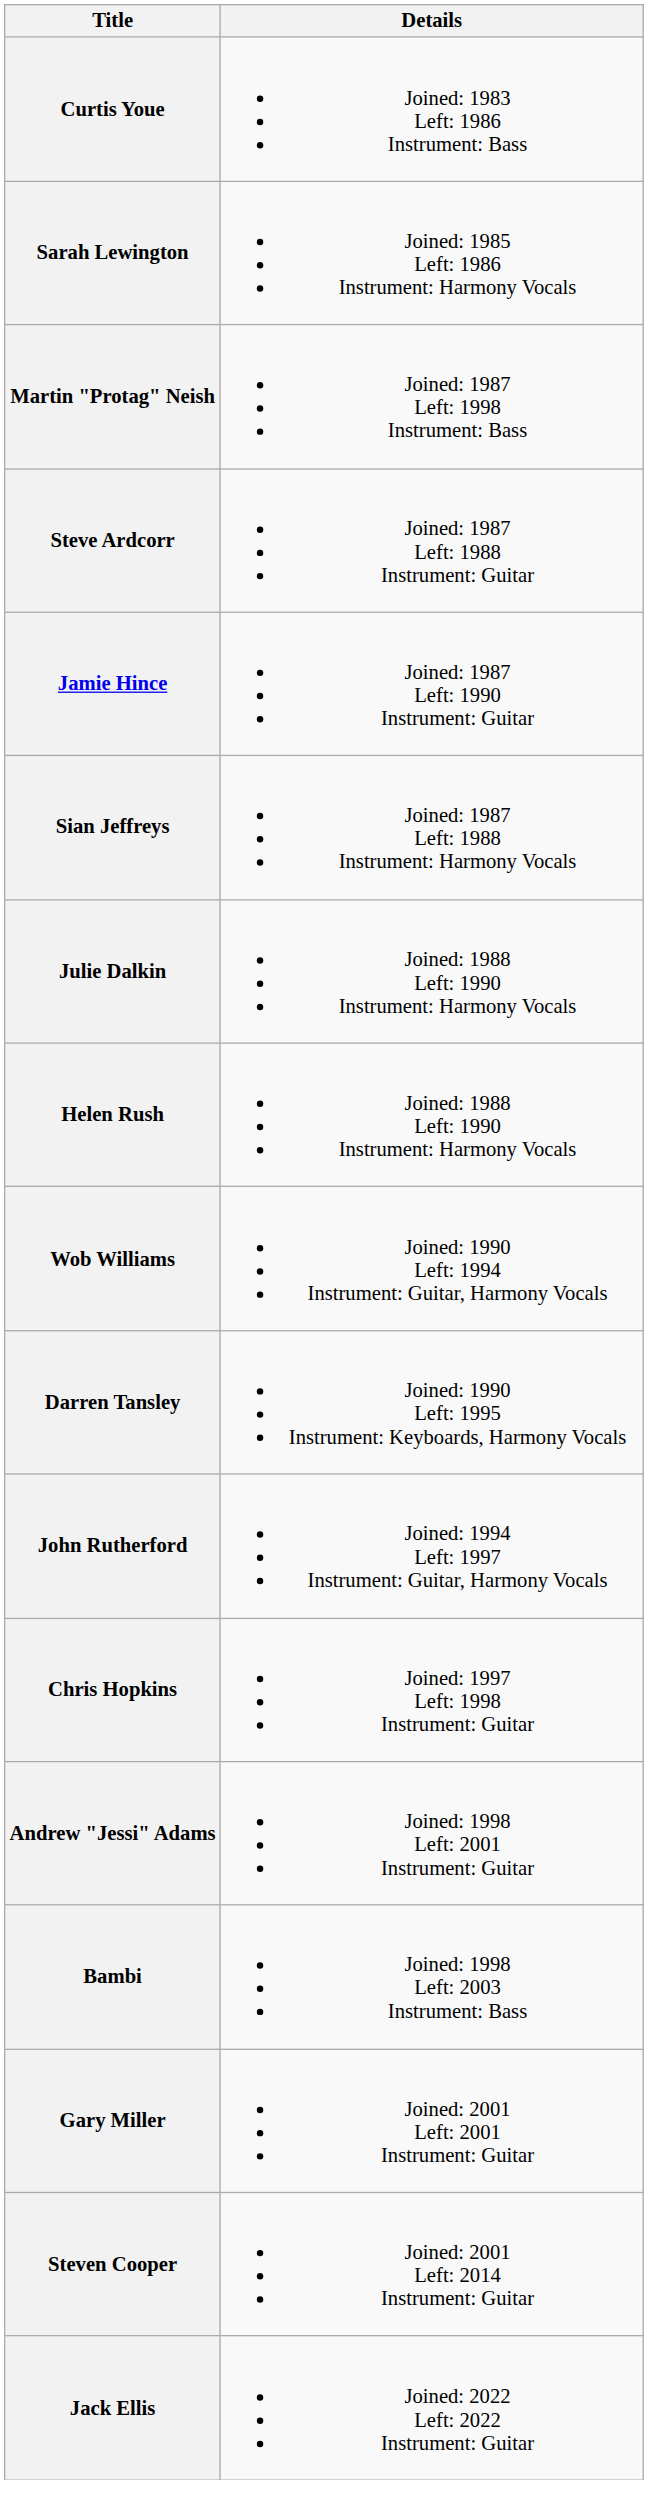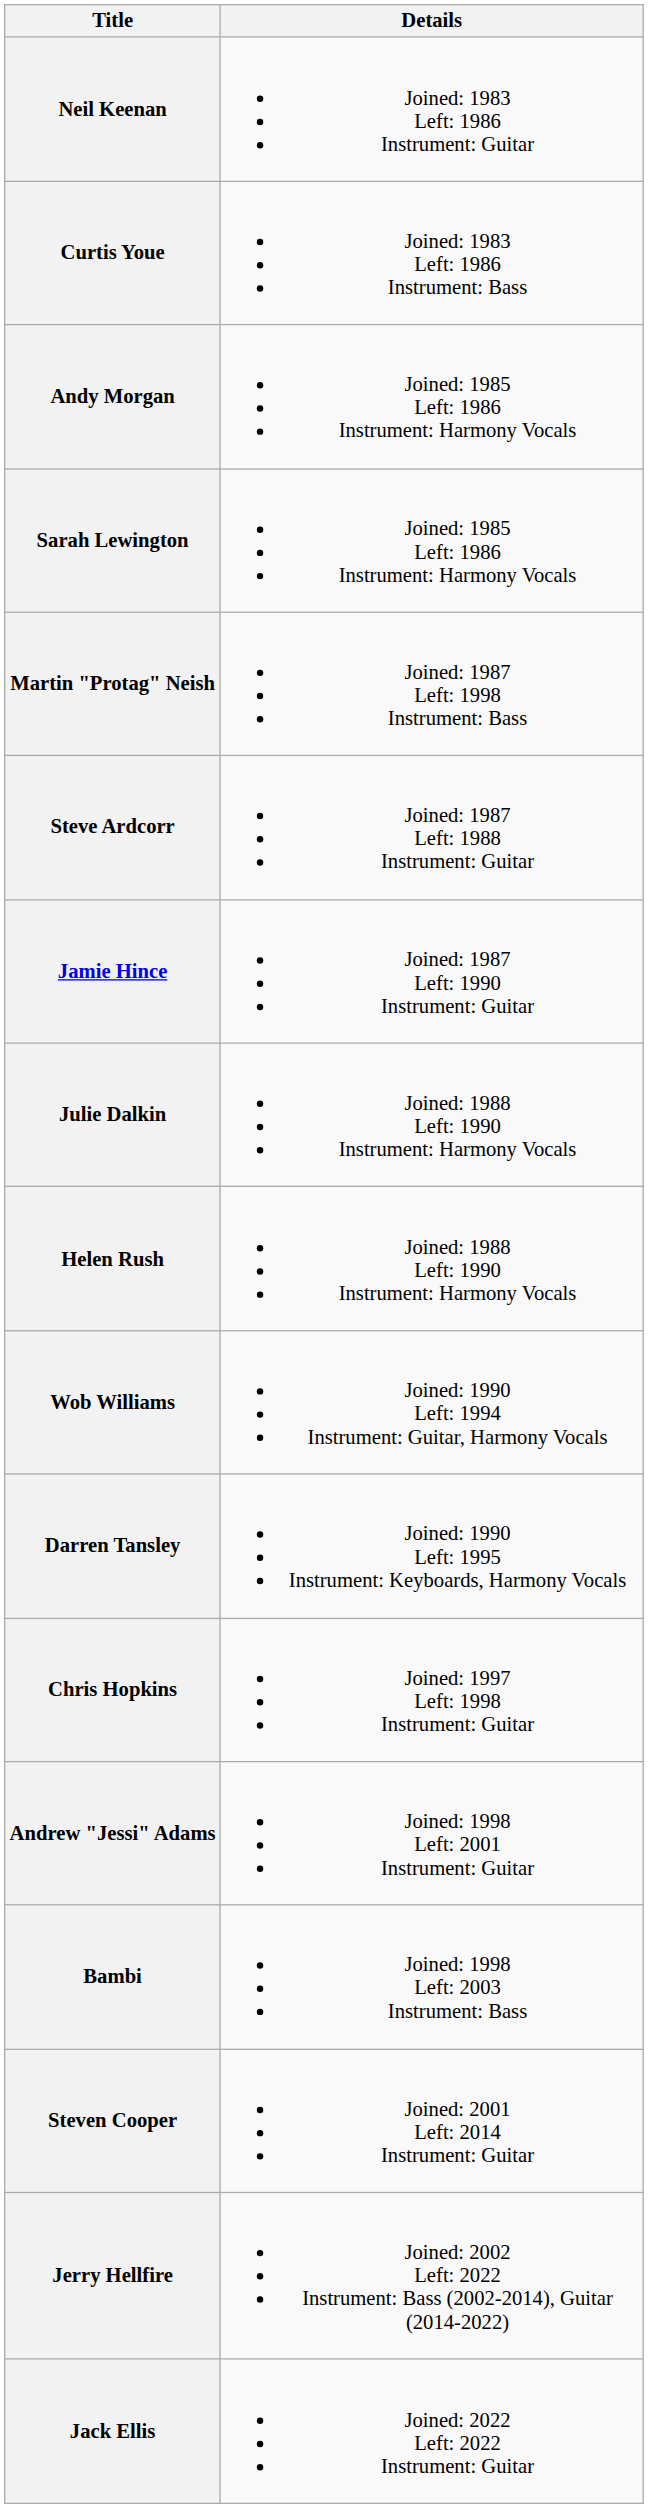+ row: Neil Keenan | Joined: 1983 Left: 1986 Instrument: Guitar
+ row: Andy Morgan | Joined: 1985 Left: 1986 Instrument: Harmony Vocals
- row: Sian Jeffreys | Joined: 1987 Left: 1988 Instrument: Harmony Vocals
- row: John Rutherford | Joined: 1994 Left: 1997 Instrument: Guitar, Harmony Vocals
- row: Gary Miller | Joined: 2001 Left: 2001 Instrument: Guitar
+ row: Jerry Hellfire | Joined: 2002 Left: 2022 Instrument: Bass (2002-2014), Guitar (2014-2022)
